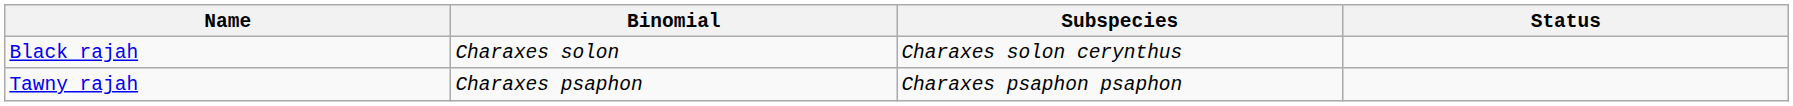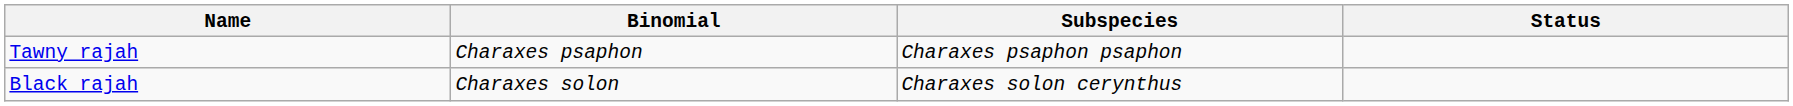rows swapped: Tawny rajah <-> Black rajah
